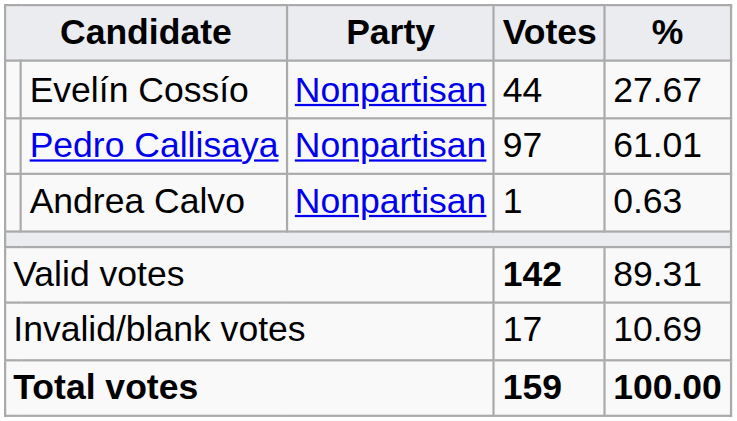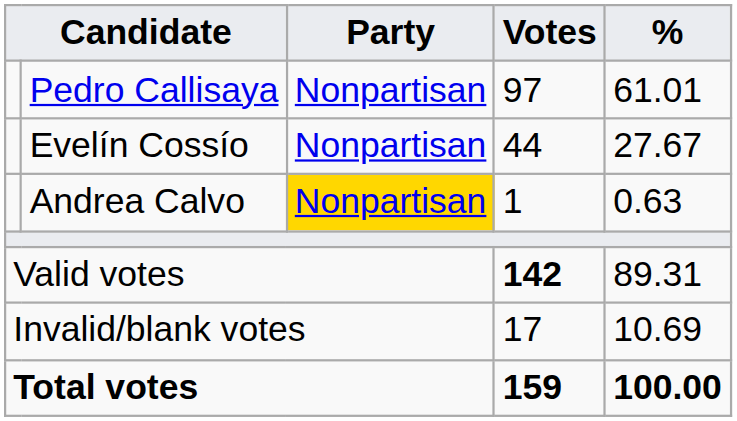rows swapped: Pedro Callisaya <-> Evelín Cossío
Andrea Calvo | Party: no background -> gold background
